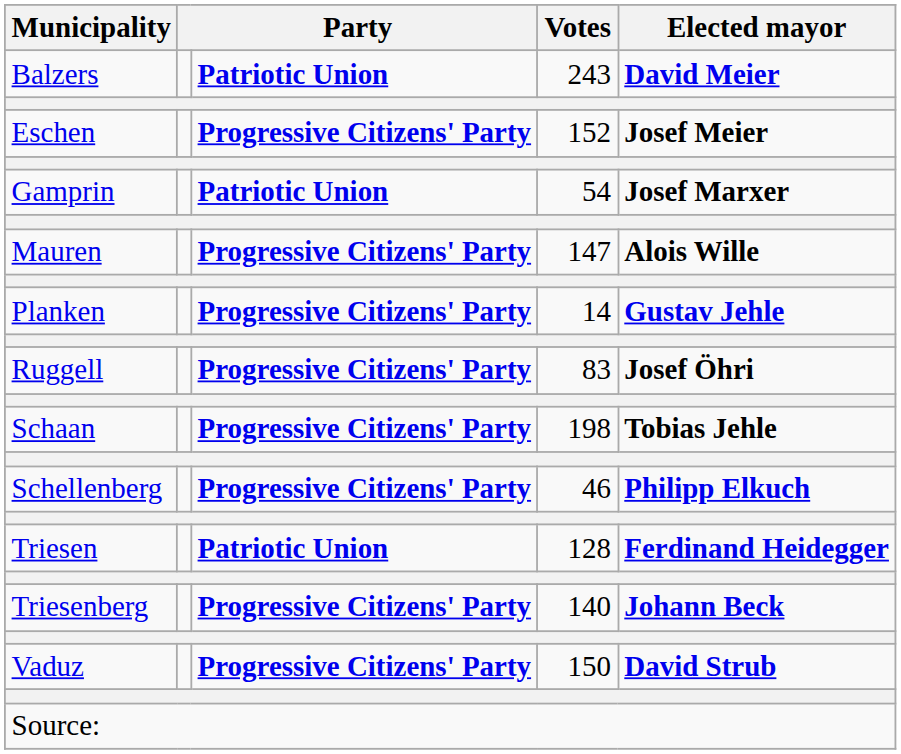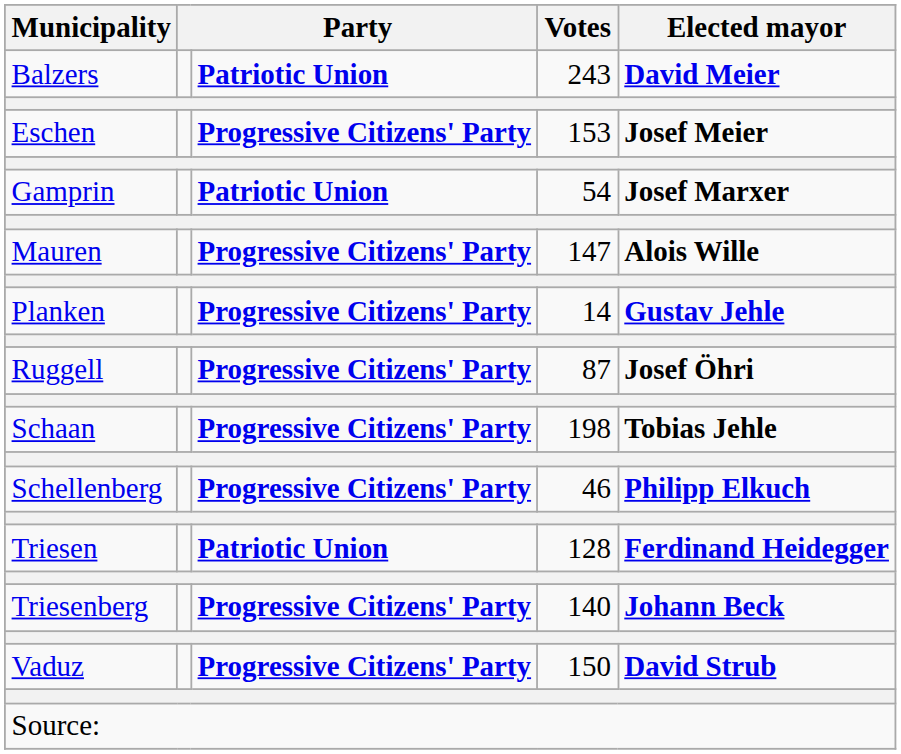Eschen | Votes: 152 -> 153
Ruggell | Votes: 83 -> 87
